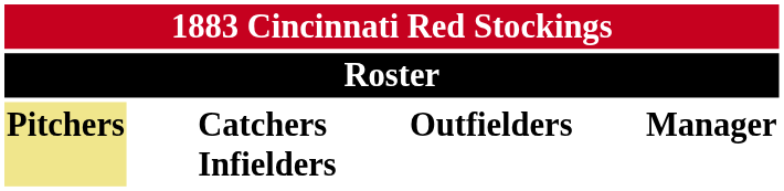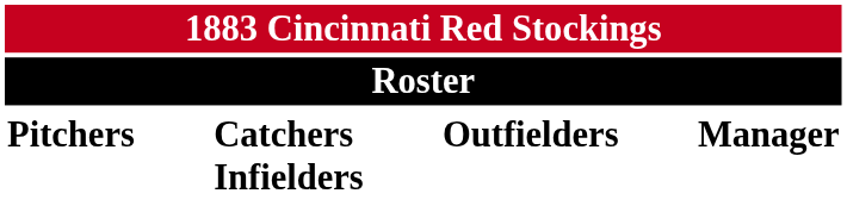Pitchers | column 1: khaki background -> no background
